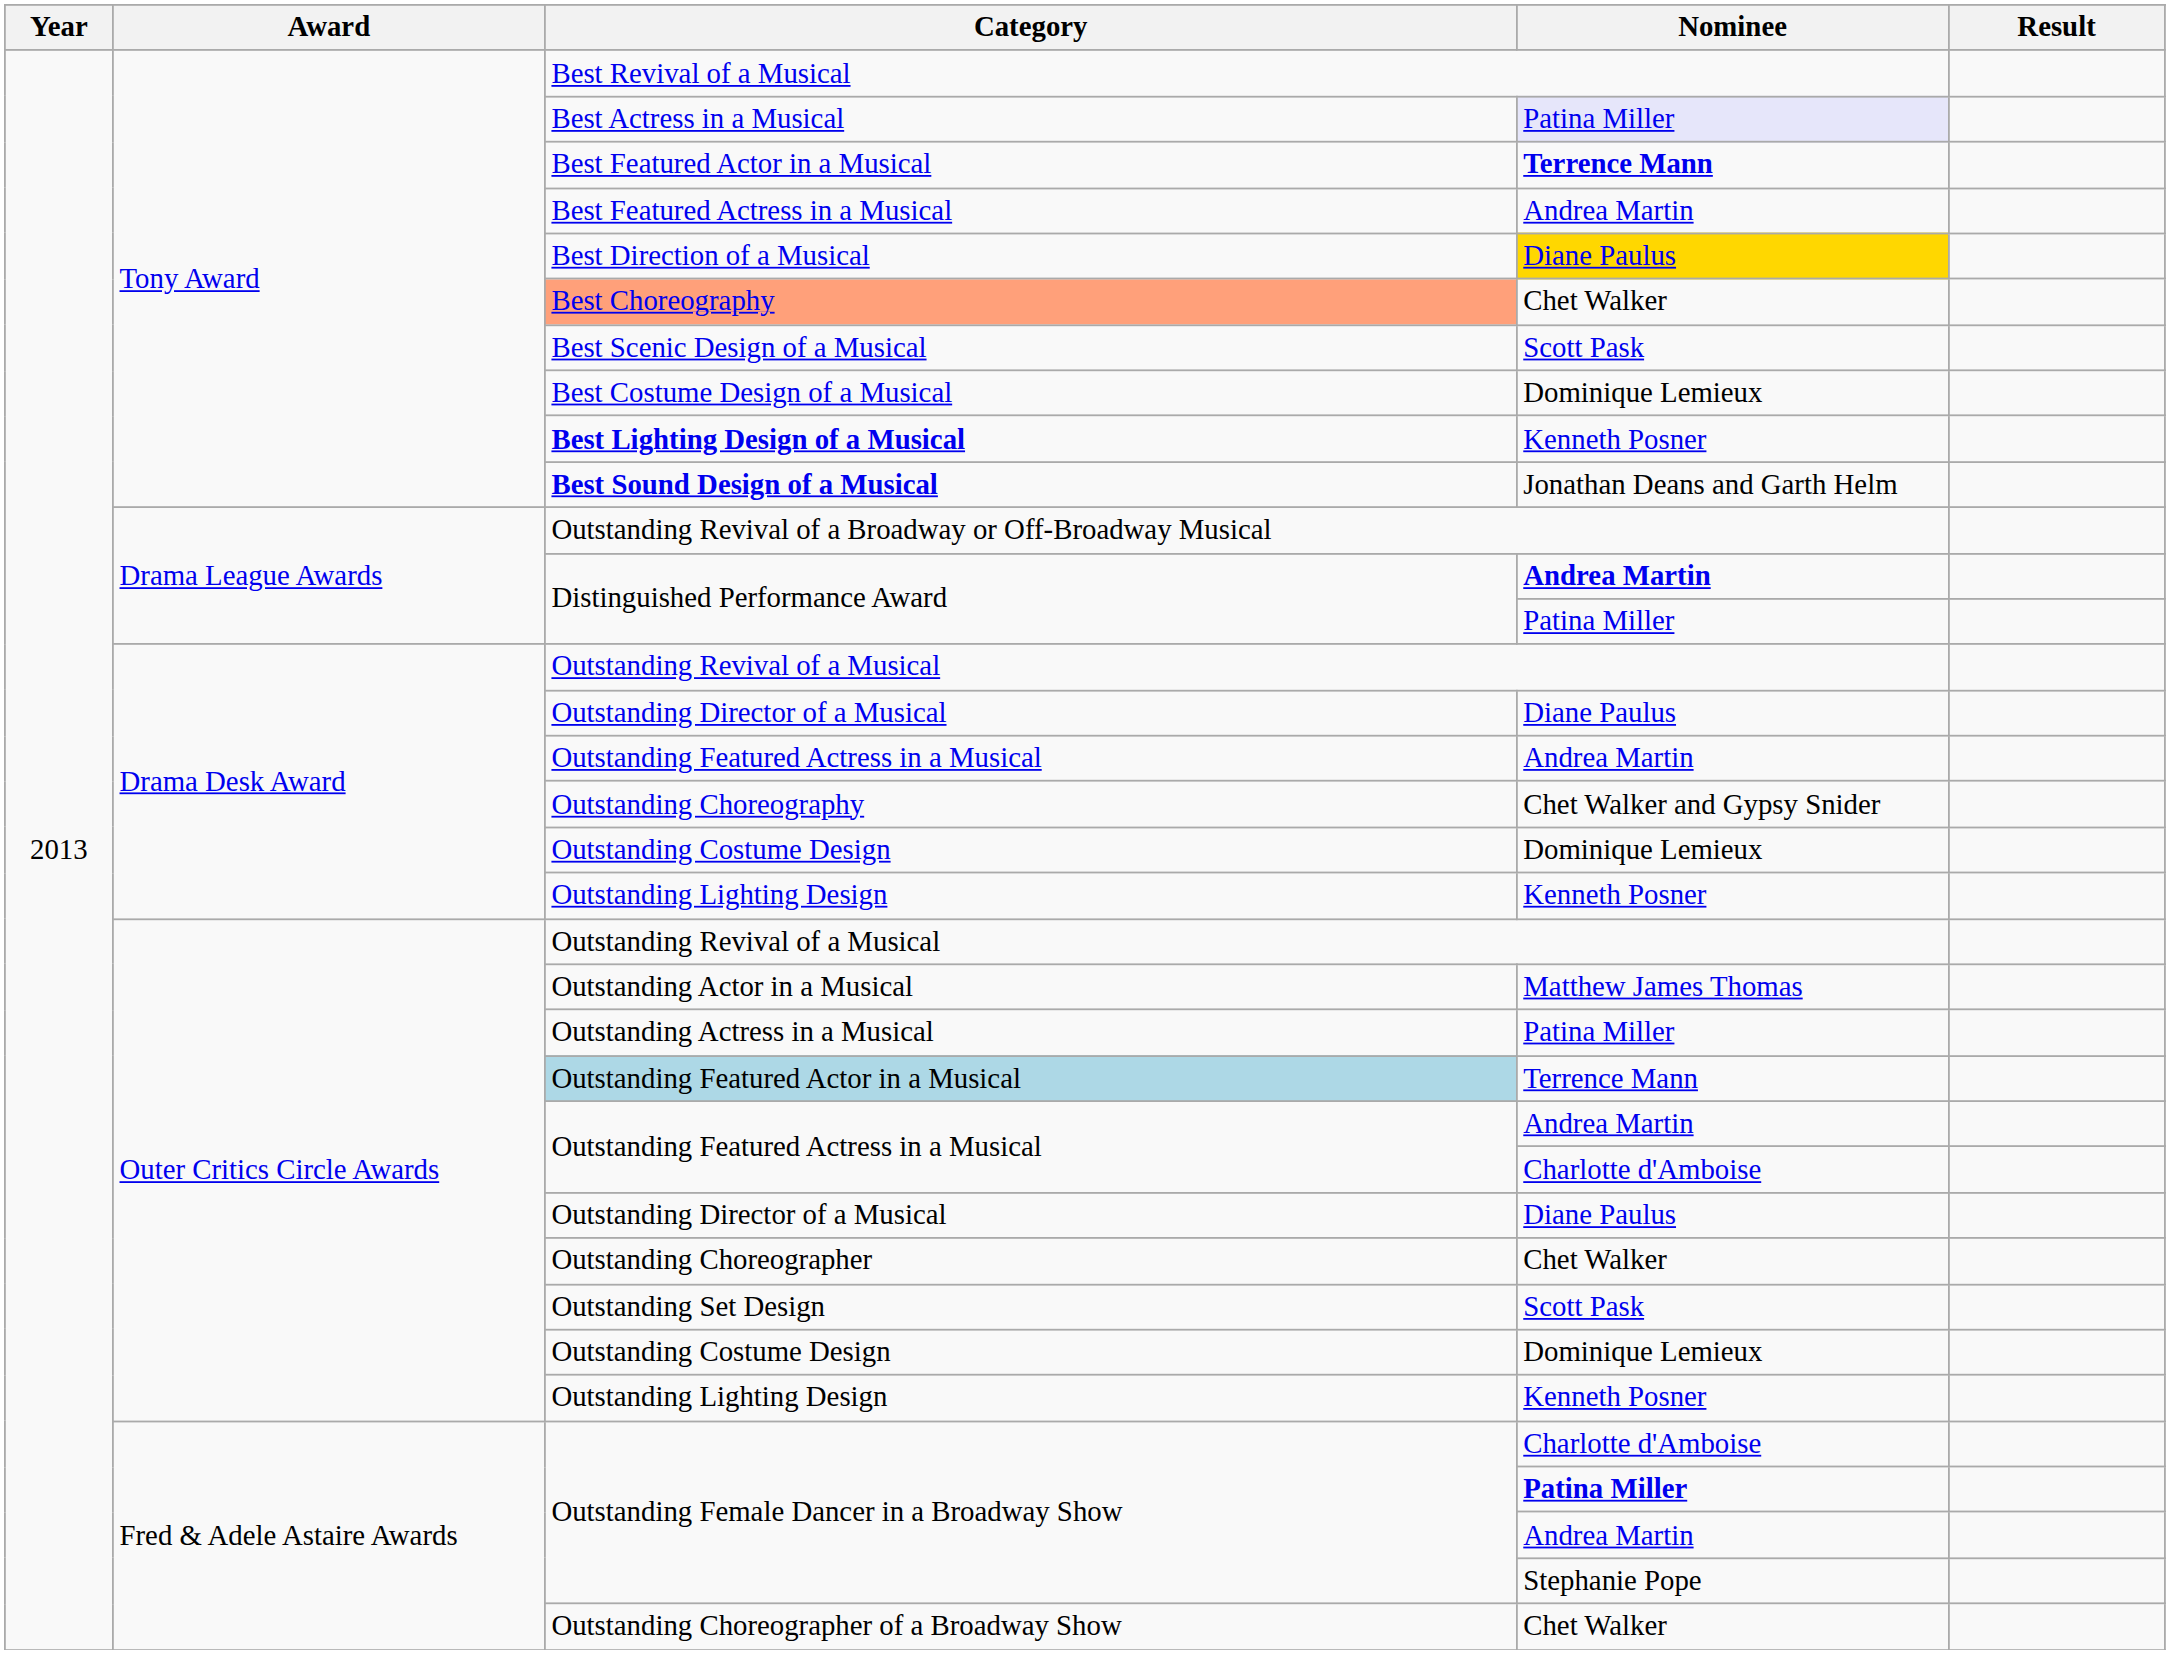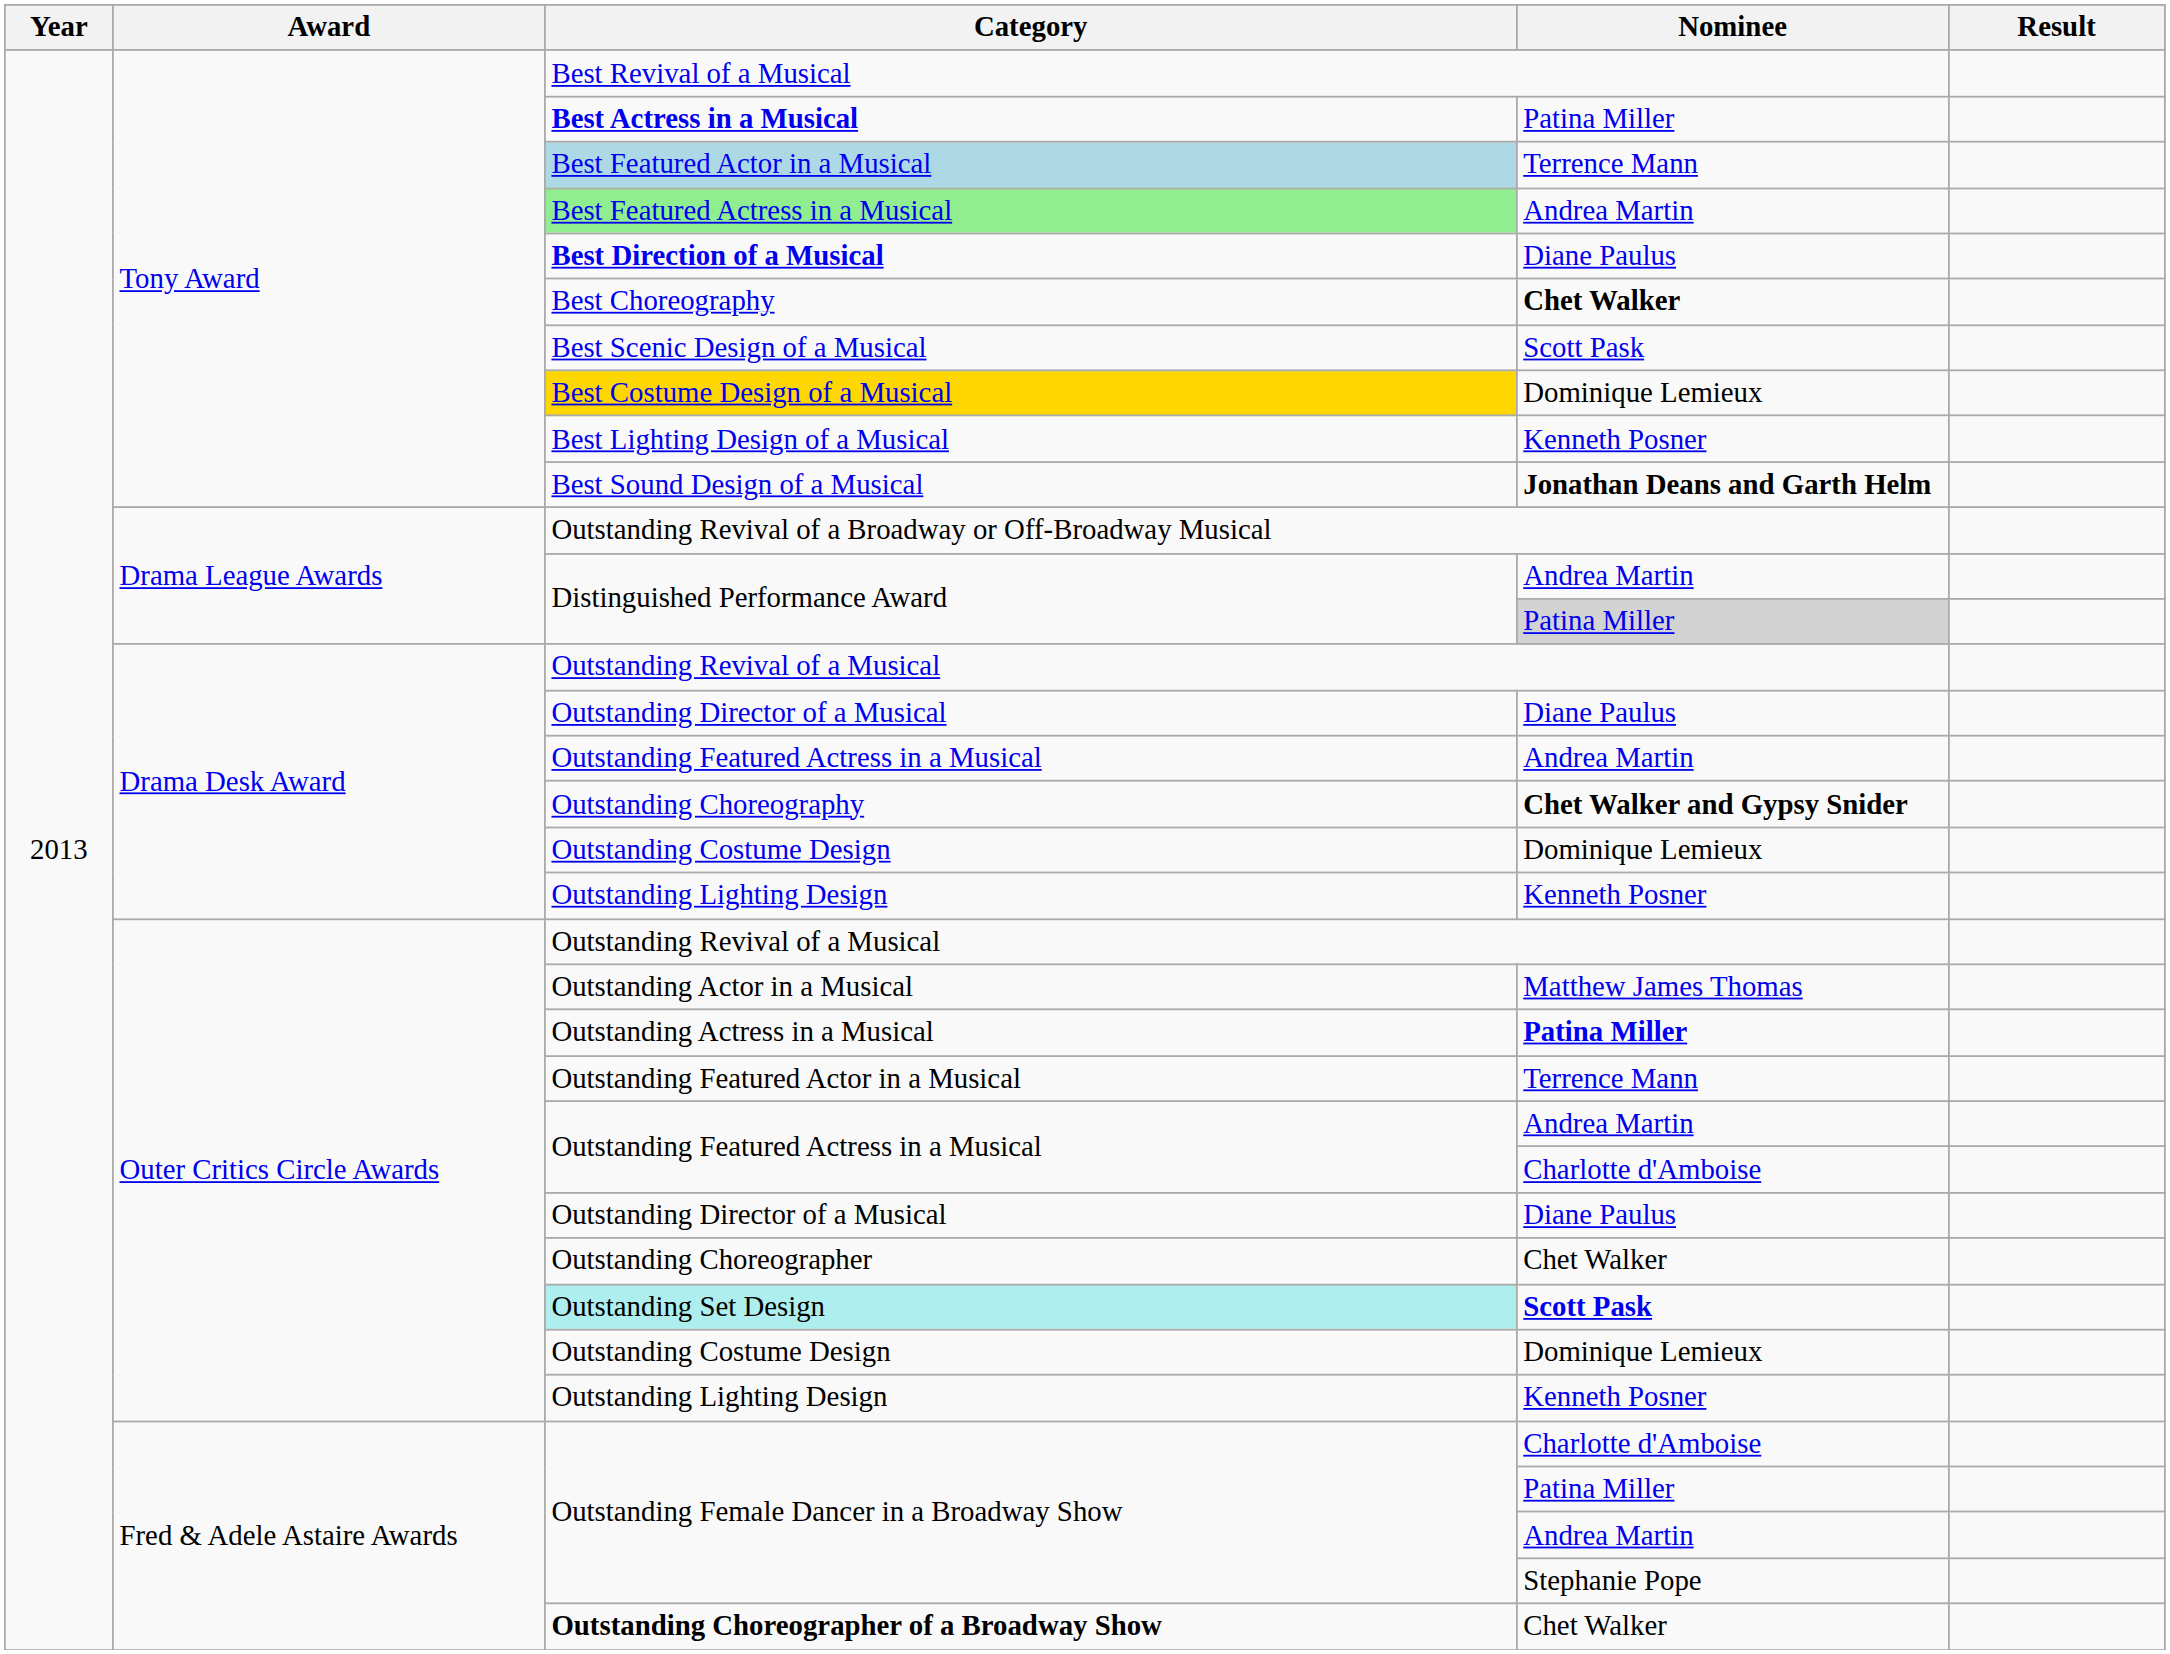Best Actress in a Musical | Category: normal -> bold
Best Actress in a Musical | Nominee: lavender background -> no background
Best Featured Actor in a Musical | Category: no background -> lightblue background
Best Featured Actor in a Musical | Nominee: bold -> normal
Best Featured Actress in a Musical | Category: no background -> lightgreen background
Best Direction of a Musical | Category: normal -> bold
Best Direction of a Musical | Nominee: gold background -> no background
Best Choreography | Category: lightsalmon background -> no background
Best Choreography | Nominee: normal -> bold
Best Costume Design of a Musical | Category: no background -> gold background
Best Lighting Design of a Musical | Category: bold -> normal
Best Sound Design of a Musical | Category: bold -> normal
Best Sound Design of a Musical | Nominee: normal -> bold
Distinguished Performance Award / Andrea Martin | Nominee: bold -> normal
Distinguished Performance Award / Patina Miller | Nominee: no background -> lightgrey background
Outstanding Choreography | Nominee: normal -> bold
Outstanding Actress in a Musical | Nominee: normal -> bold
Outstanding Featured Actor in a Musical | Category: lightblue background -> no background
Outstanding Set Design | Category: no background -> paleturquoise background
Outstanding Set Design | Nominee: normal -> bold
Outstanding Female Dancer in a Broadway Show / Patina Miller | Nominee: bold -> normal
Outstanding Choreographer of a Broadway Show | Category: normal -> bold
